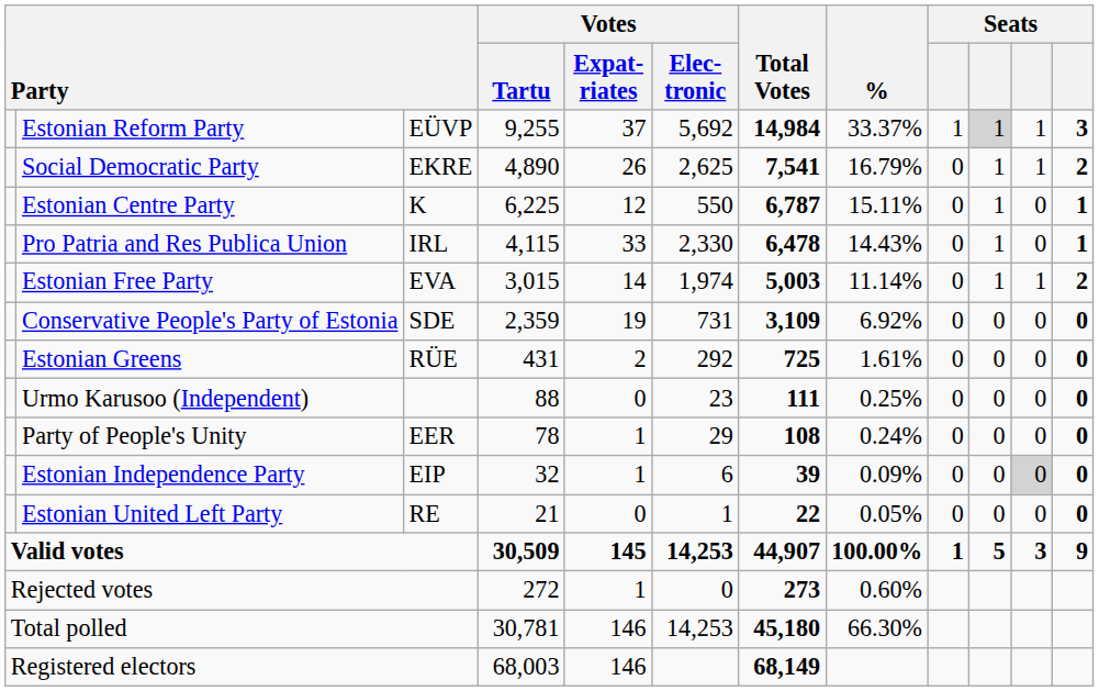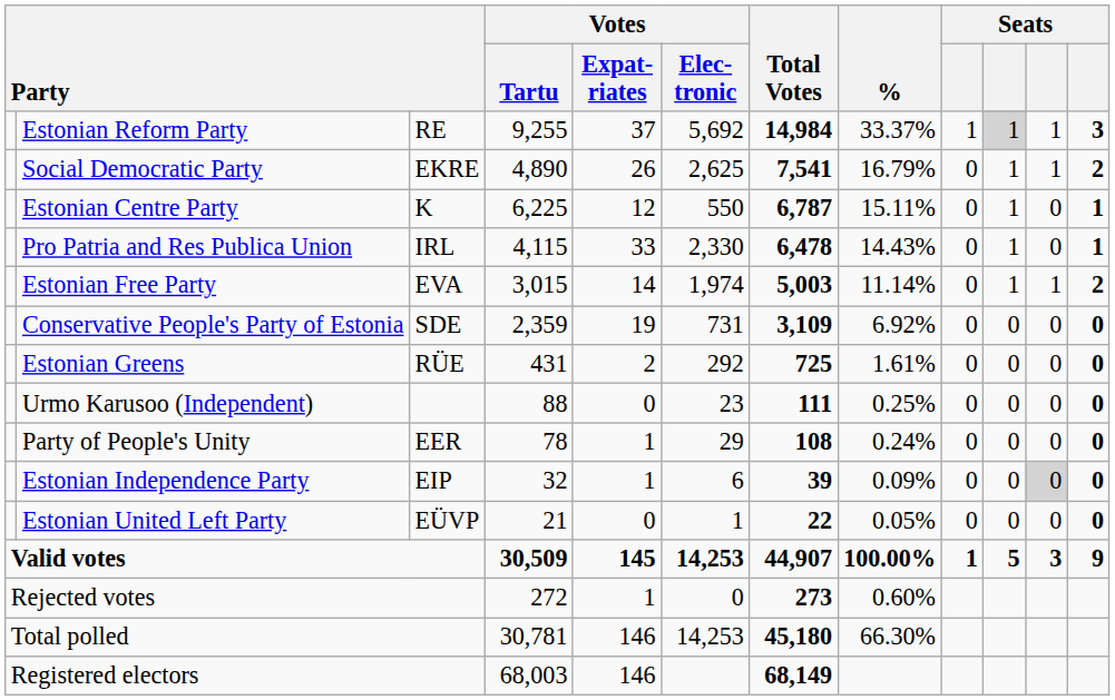Estonian Reform Party | column 3: EÜVP -> RE
Estonian United Left Party | column 3: RE -> EÜVP
